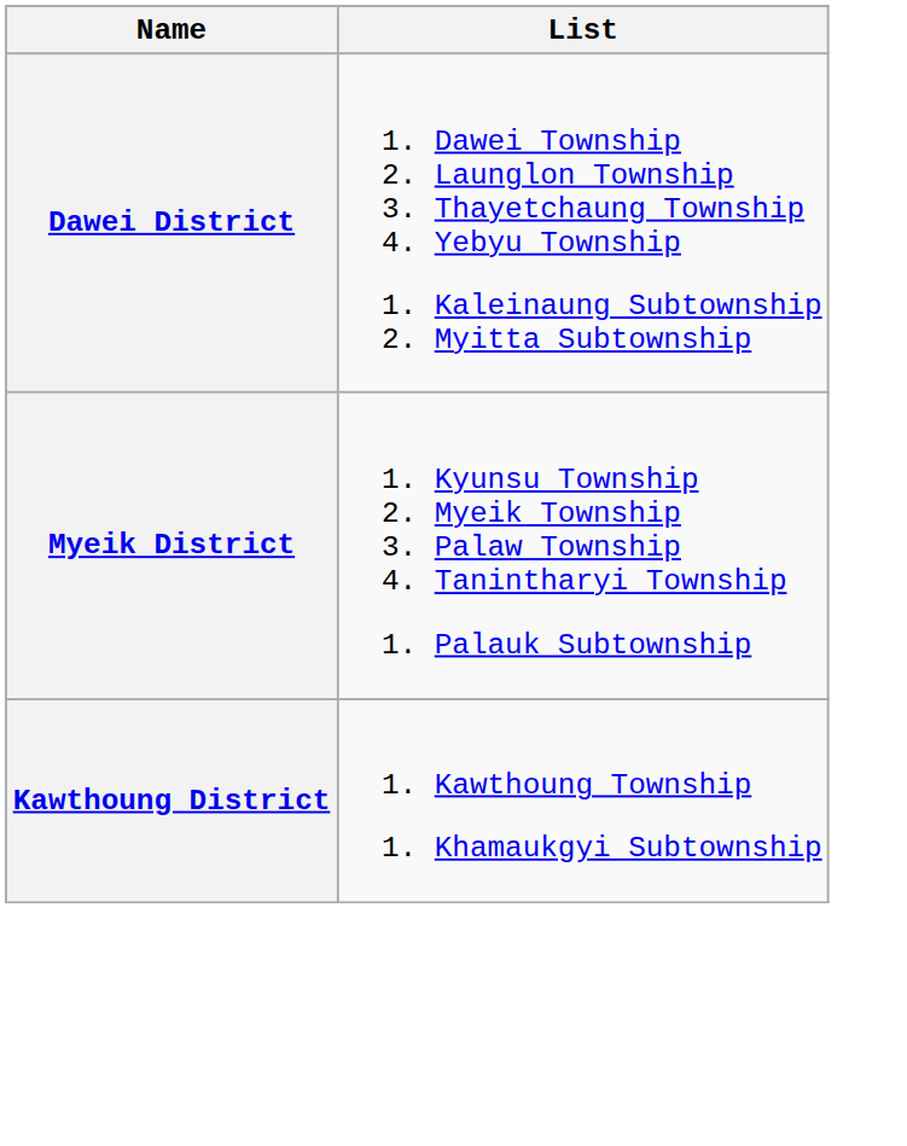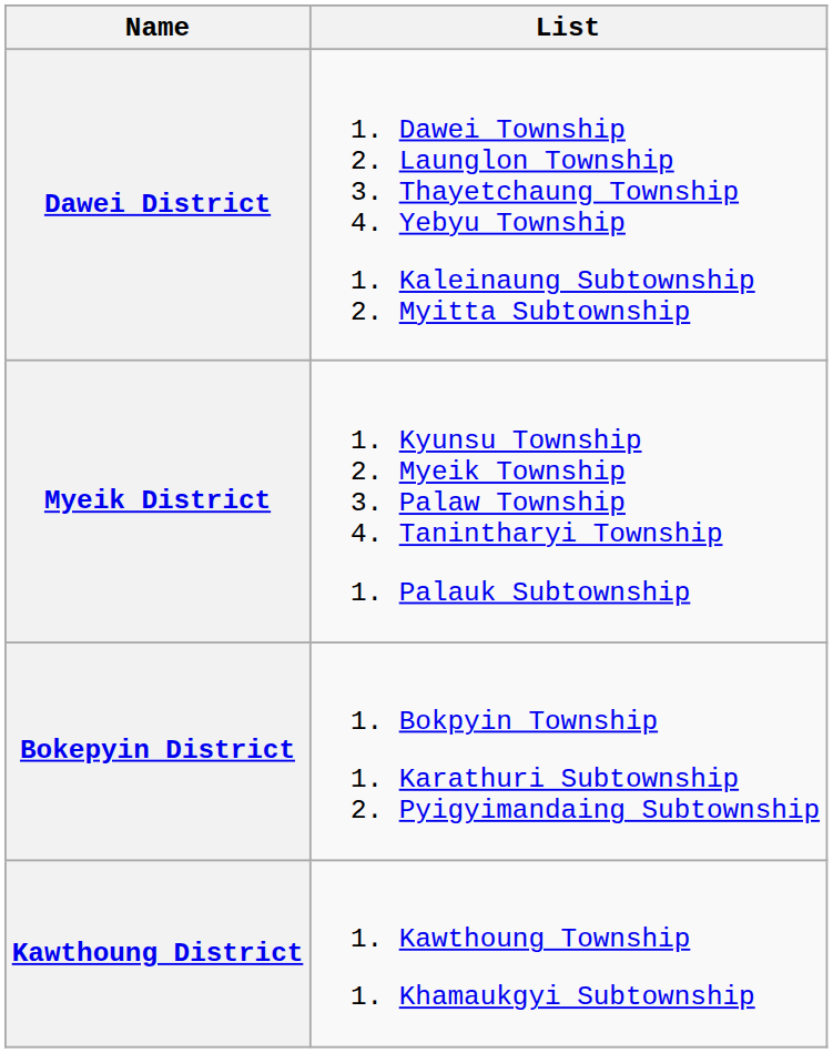+ row: Bokepyin District | Bokpyin Township Karathuri Subtownship Pyigyimandaing Subtownship
